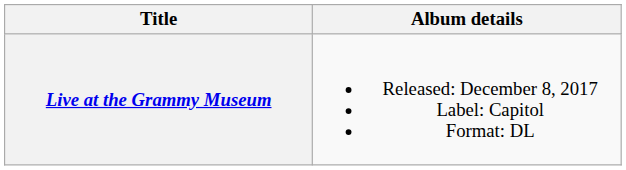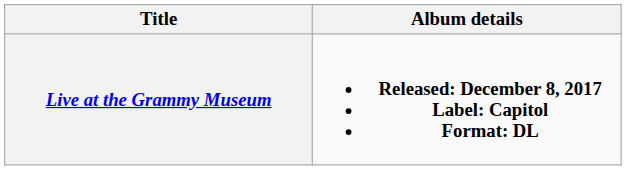Live at the Grammy Museum | Album details: normal -> bold
